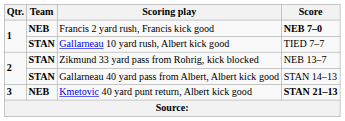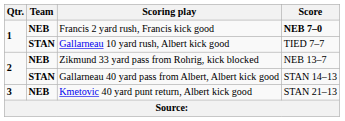Zikmund 33 yard pass from Rohrig, kick blocked | Team: STAN -> NEB
Kmetovic 40 yard punt return, Albert kick good | Score: bold -> normal
